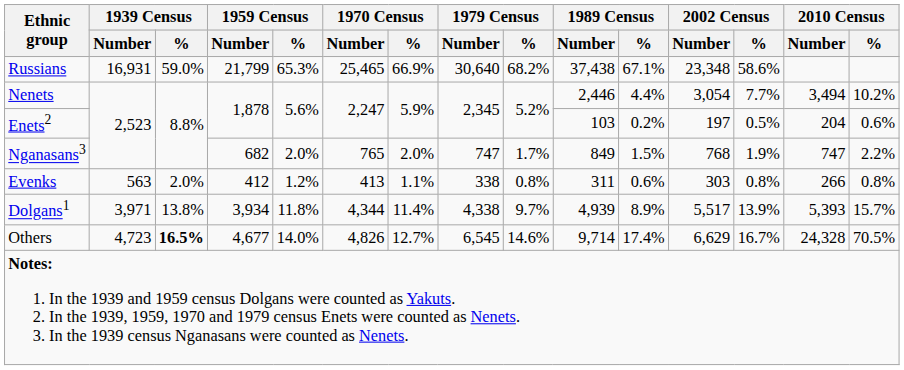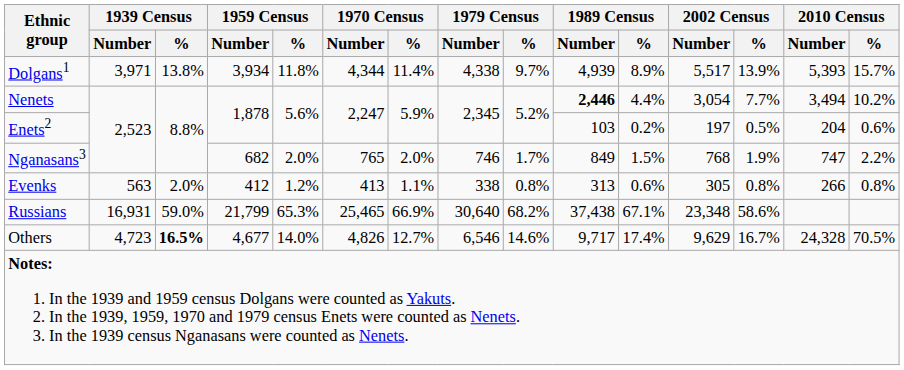rows swapped: Dolgans1 <-> Russians
Nenets | 1989 Census / Number: normal -> bold
Nganasans3 | 1979 Census / Number: 747 -> 746
Evenks | 1989 Census / Number: 311 -> 313
Evenks | 2002 Census / Number: 303 -> 305
Others | 1979 Census / Number: 6,545 -> 6,546
Others | 1989 Census / Number: 9,714 -> 9,717
Others | 2002 Census / Number: 6,629 -> 9,629
